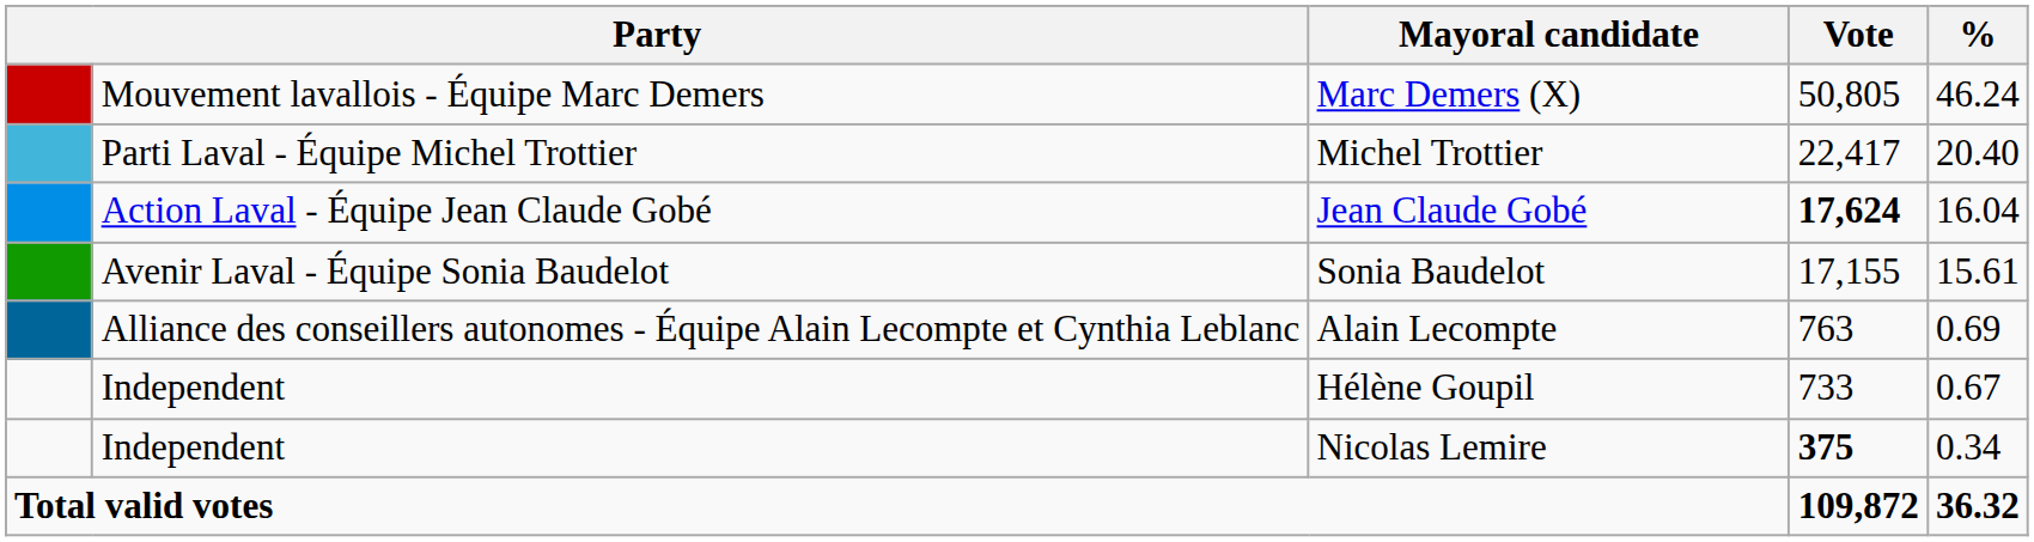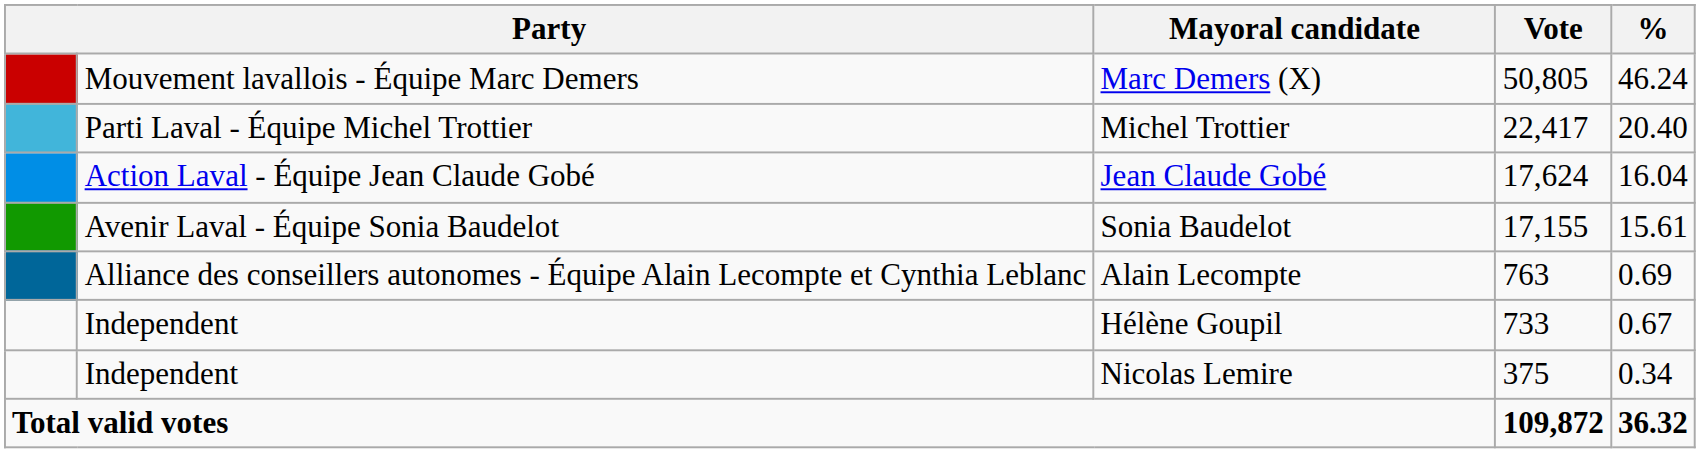Jean Claude Gobé | Vote: bold -> normal
Nicolas Lemire | Vote: bold -> normal
